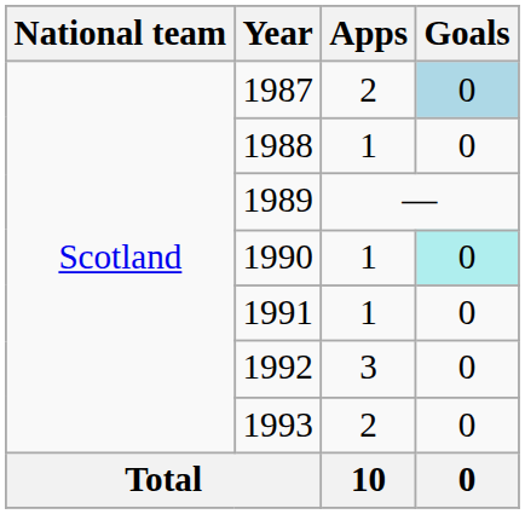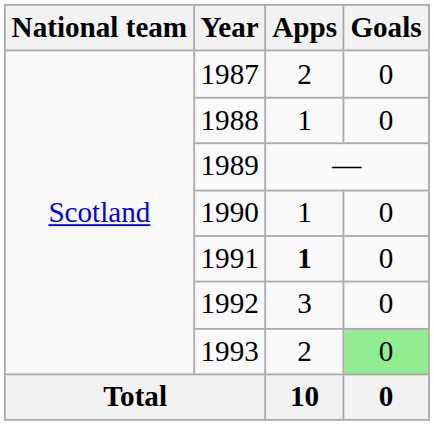1987 | Goals: lightblue background -> no background
1990 | Goals: paleturquoise background -> no background
1991 | Apps: normal -> bold
1993 | Goals: no background -> lightgreen background
